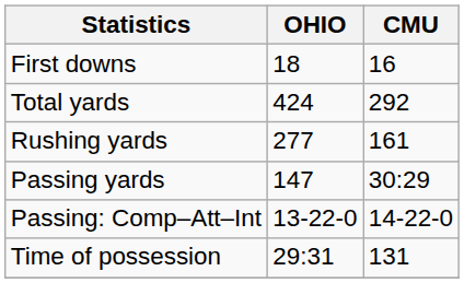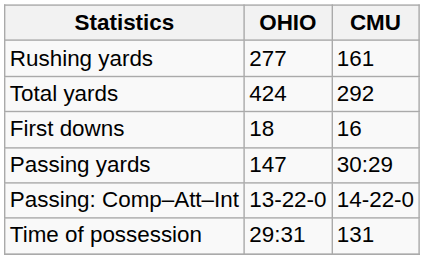rows swapped: First downs <-> Rushing yards
